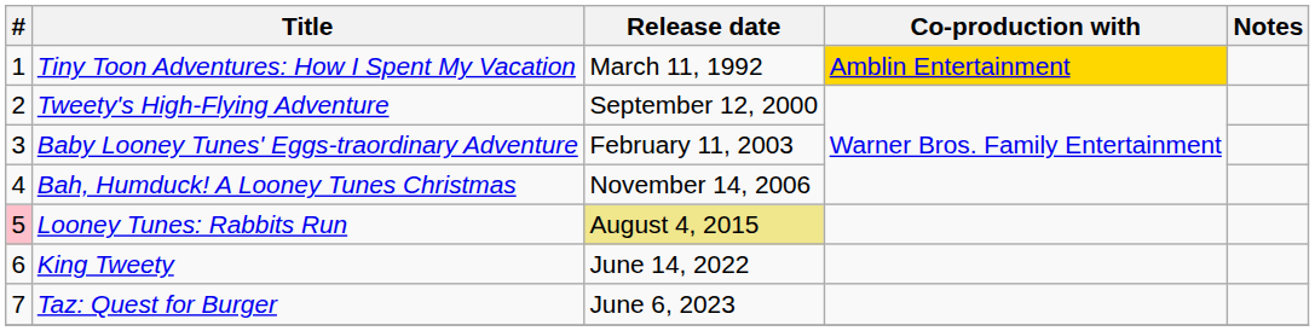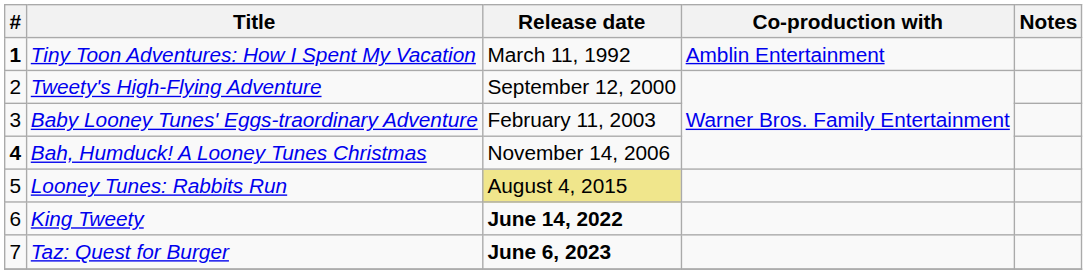Tiny Toon Adventures: How I Spent My Vacation | #: normal -> bold
Tiny Toon Adventures: How I Spent My Vacation | Co-production with: gold background -> no background
Bah, Humduck! A Looney Tunes Christmas | #: normal -> bold
Looney Tunes: Rabbits Run | #: pink background -> no background
King Tweety | Release date: normal -> bold
Taz: Quest for Burger | Release date: normal -> bold
